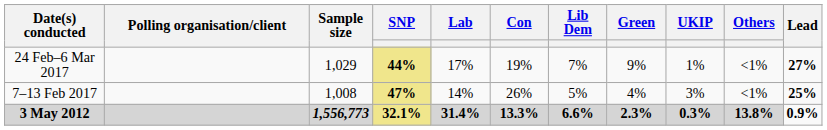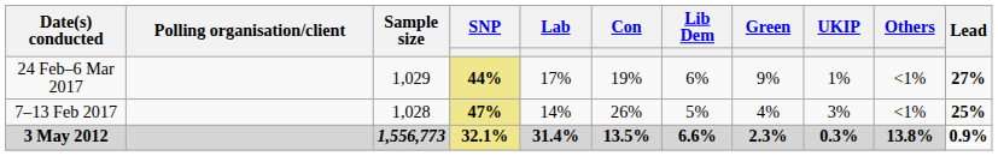24 Feb–6 Mar 2017 | Lib Dem: 7% -> 6%
7–13 Feb 2017 | Sample size: 1,008 -> 1,028
3 May 2012 | Con: 13.3% -> 13.5%
